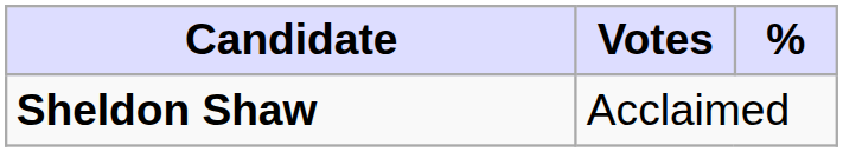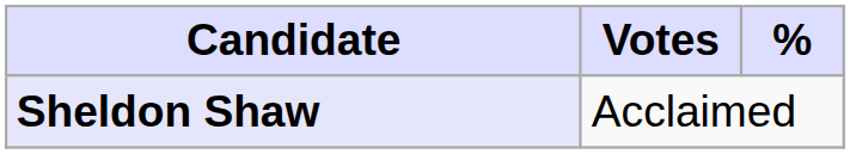Sheldon Shaw | Candidate: no background -> lavender background
